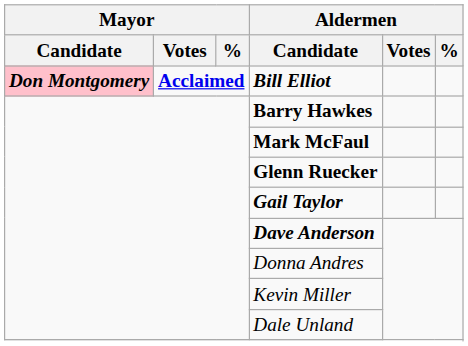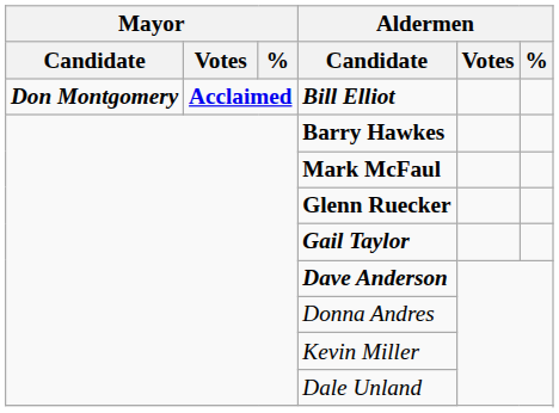Bill Elliot | Mayor / Candidate: pink background -> no background
